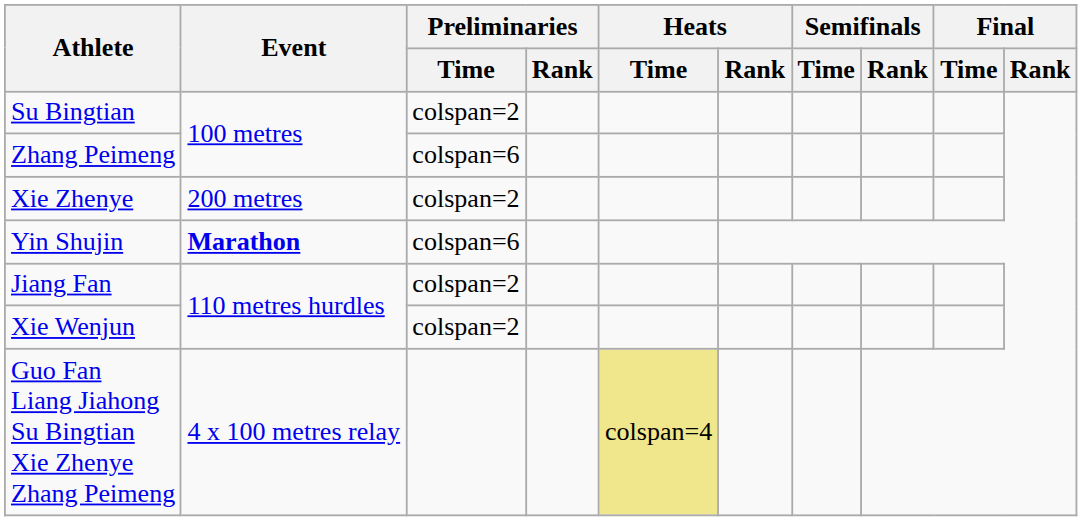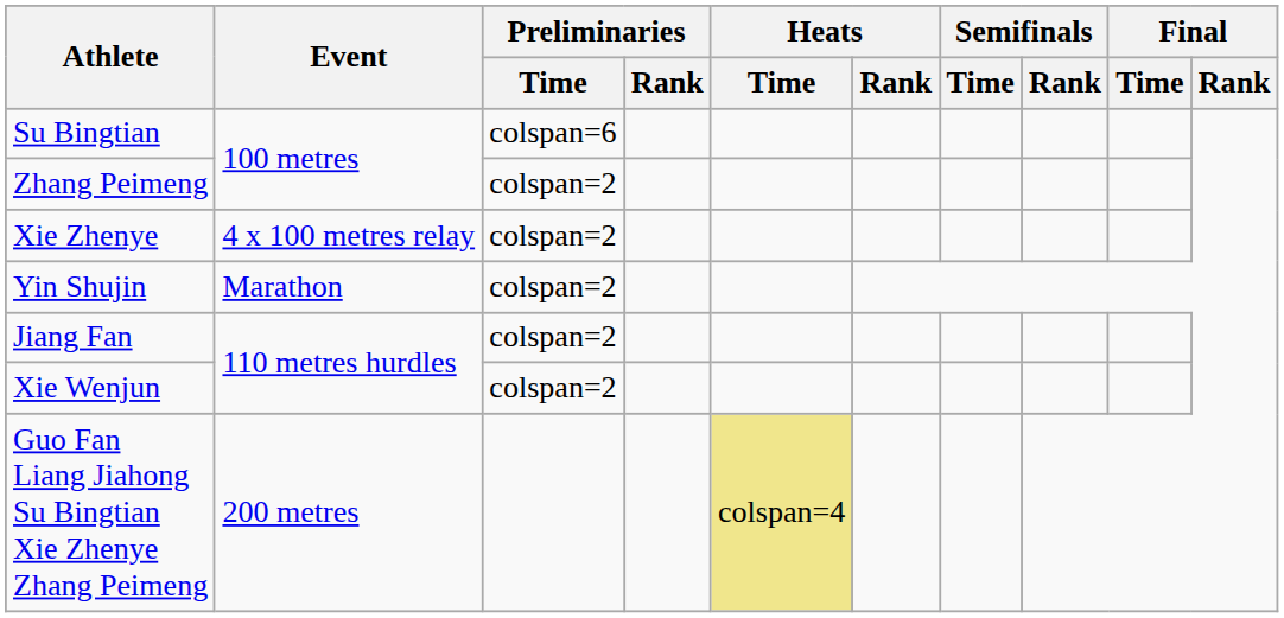Su Bingtian | Preliminaries / Time: colspan=2 -> colspan=6
Zhang Peimeng | Preliminaries / Time: colspan=6 -> colspan=2
Xie Zhenye | Event: 200 metres -> 4 x 100 metres relay
Yin Shujin | Event: bold -> normal
Yin Shujin | Preliminaries / Time: colspan=6 -> colspan=2
Guo Fan Liang Jiahong Su Bingtian Xie Zhenye Zhang Peimeng | Event: 4 x 100 metres relay -> 200 metres
